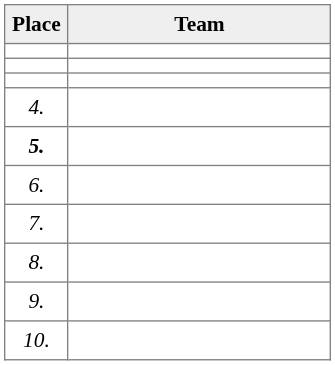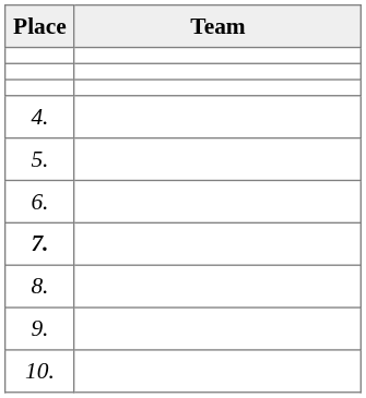row 6 | Place: bold -> normal
row 8 | Place: normal -> bold
